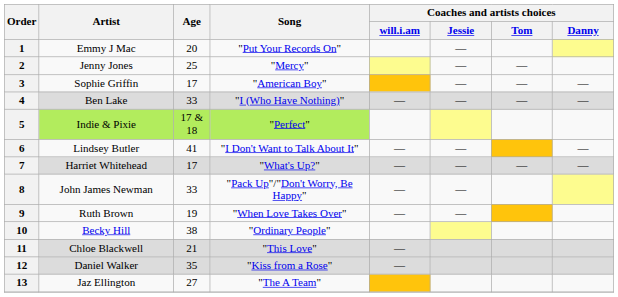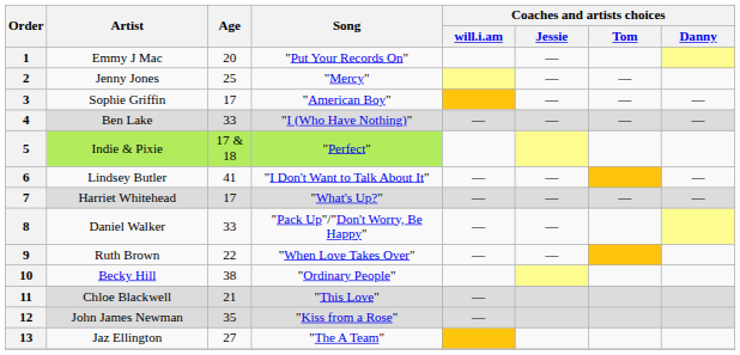8 | Artist: John James Newman -> Daniel Walker
9 | Age: 19 -> 22
12 | Artist: Daniel Walker -> John James Newman
